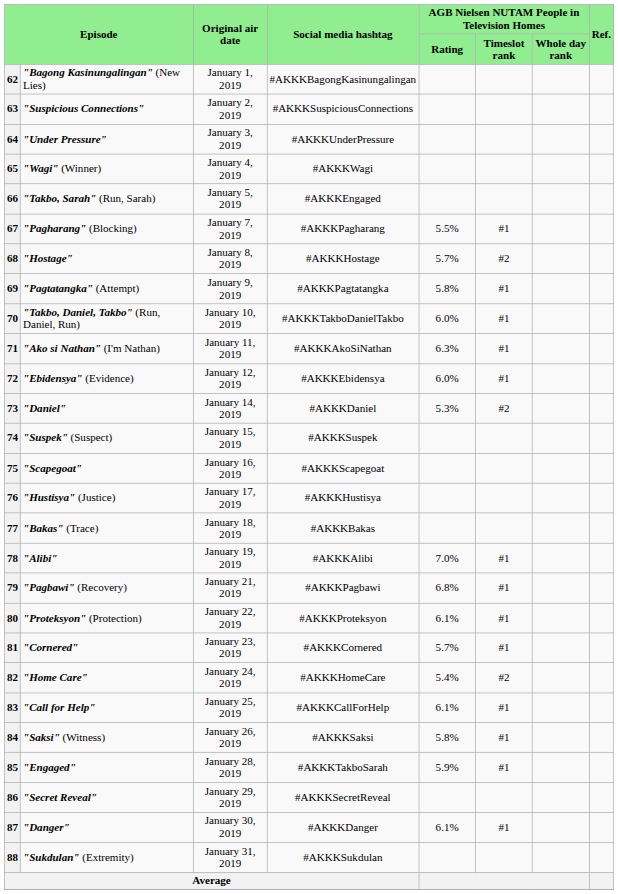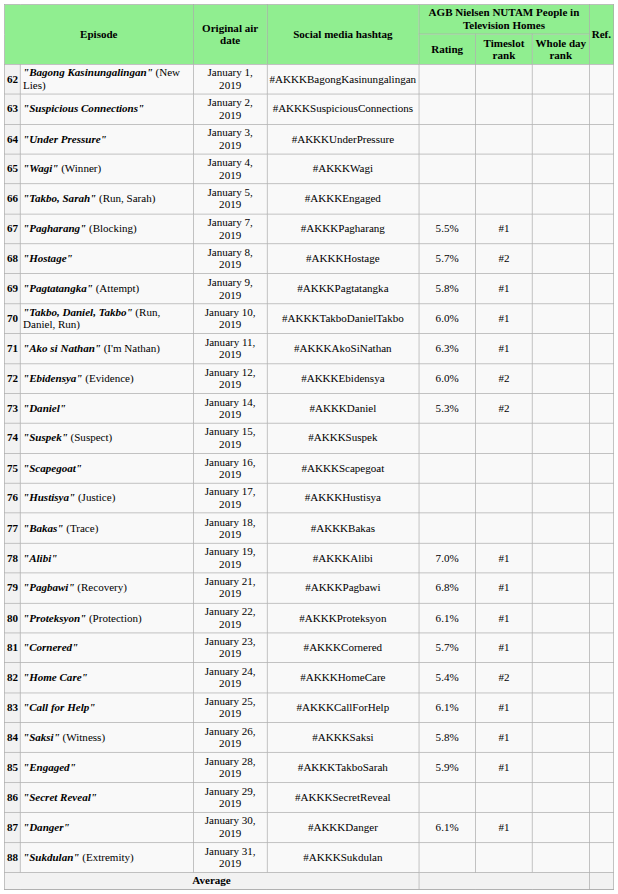72 | AGB Nielsen NUTAM People in Television Homes / Timeslot rank: #1 -> #2
